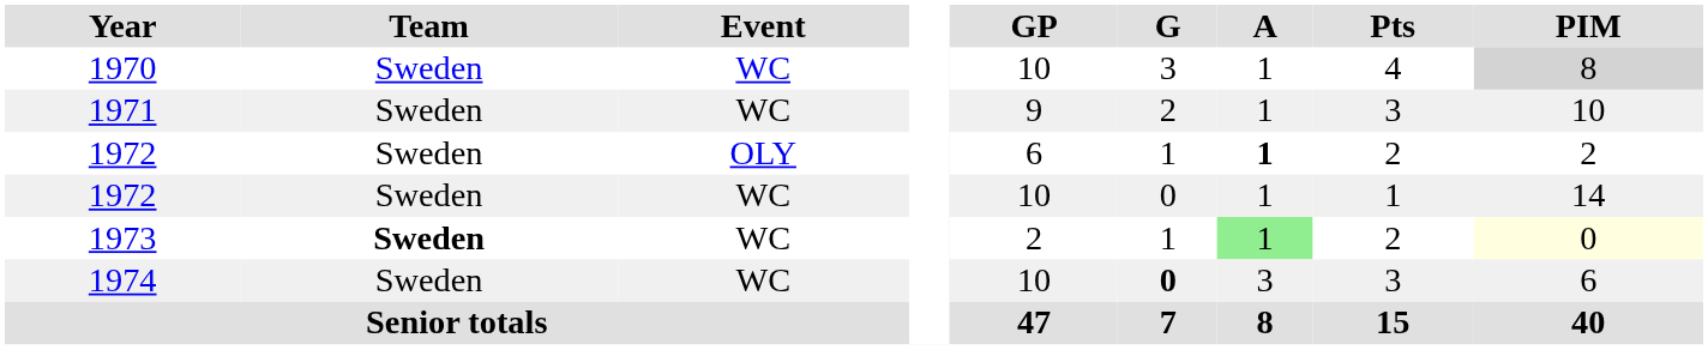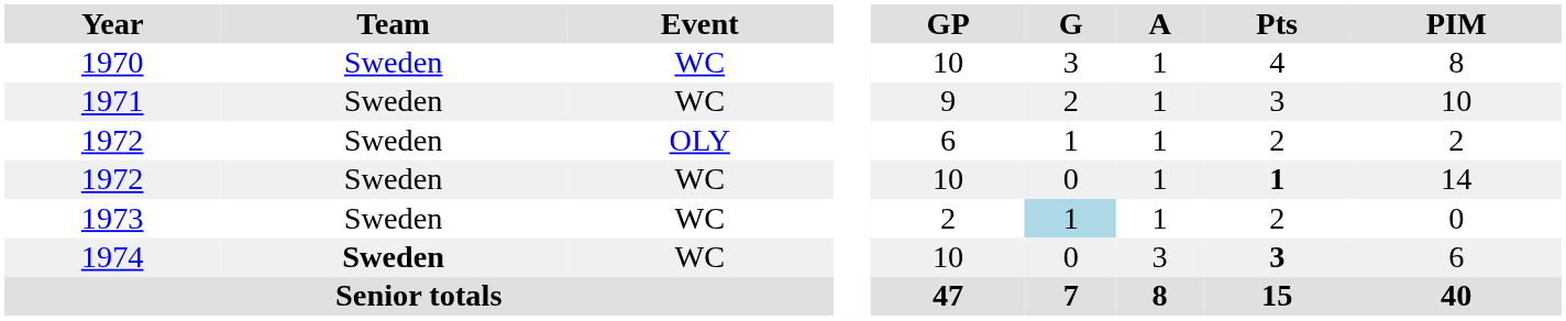1970 | PIM: lightgrey background -> no background
1972 / OLY | A: bold -> normal
1972 / WC | Pts: normal -> bold
1973 | Team: bold -> normal
1973 | G: no background -> lightblue background
1973 | A: lightgreen background -> no background
1973 | PIM: lightyellow background -> no background
1974 | Team: normal -> bold
1974 | G: bold -> normal
1974 | Pts: normal -> bold
